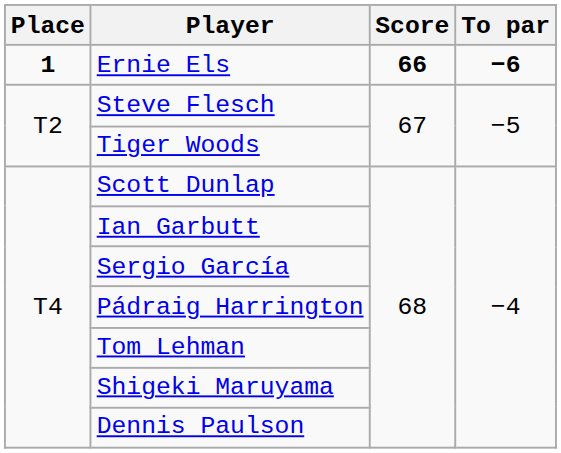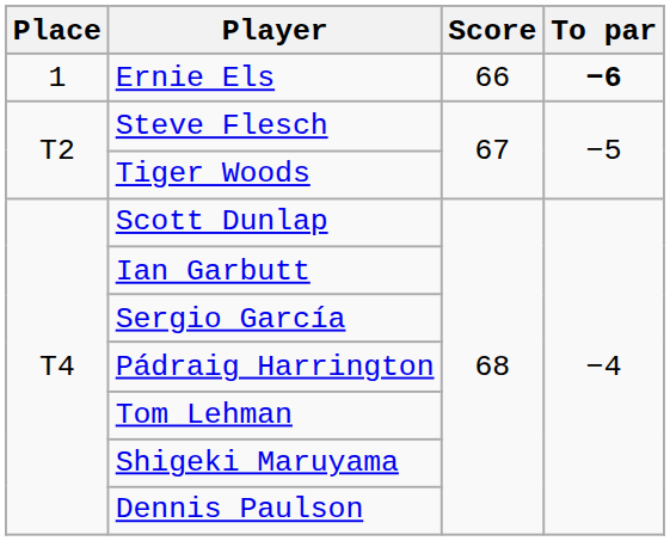Ernie Els | Place: bold -> normal
Ernie Els | Score: bold -> normal
